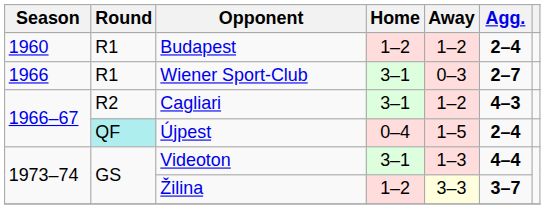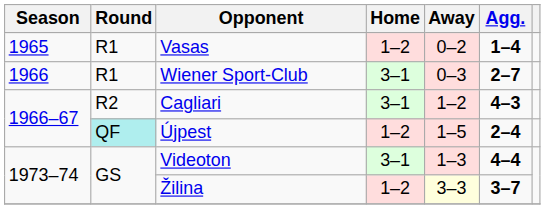- row: 1960 | R1 | Budapest | 1–2 | 1–2 | 2–4
+ row: 1965 | R1 | Vasas | 1–2 | 0–2 | 1–4
Újpest | Home: 0–4 -> 1–2
